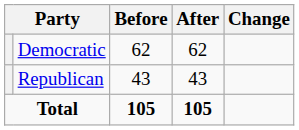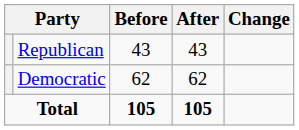rows swapped: Democratic <-> Republican
